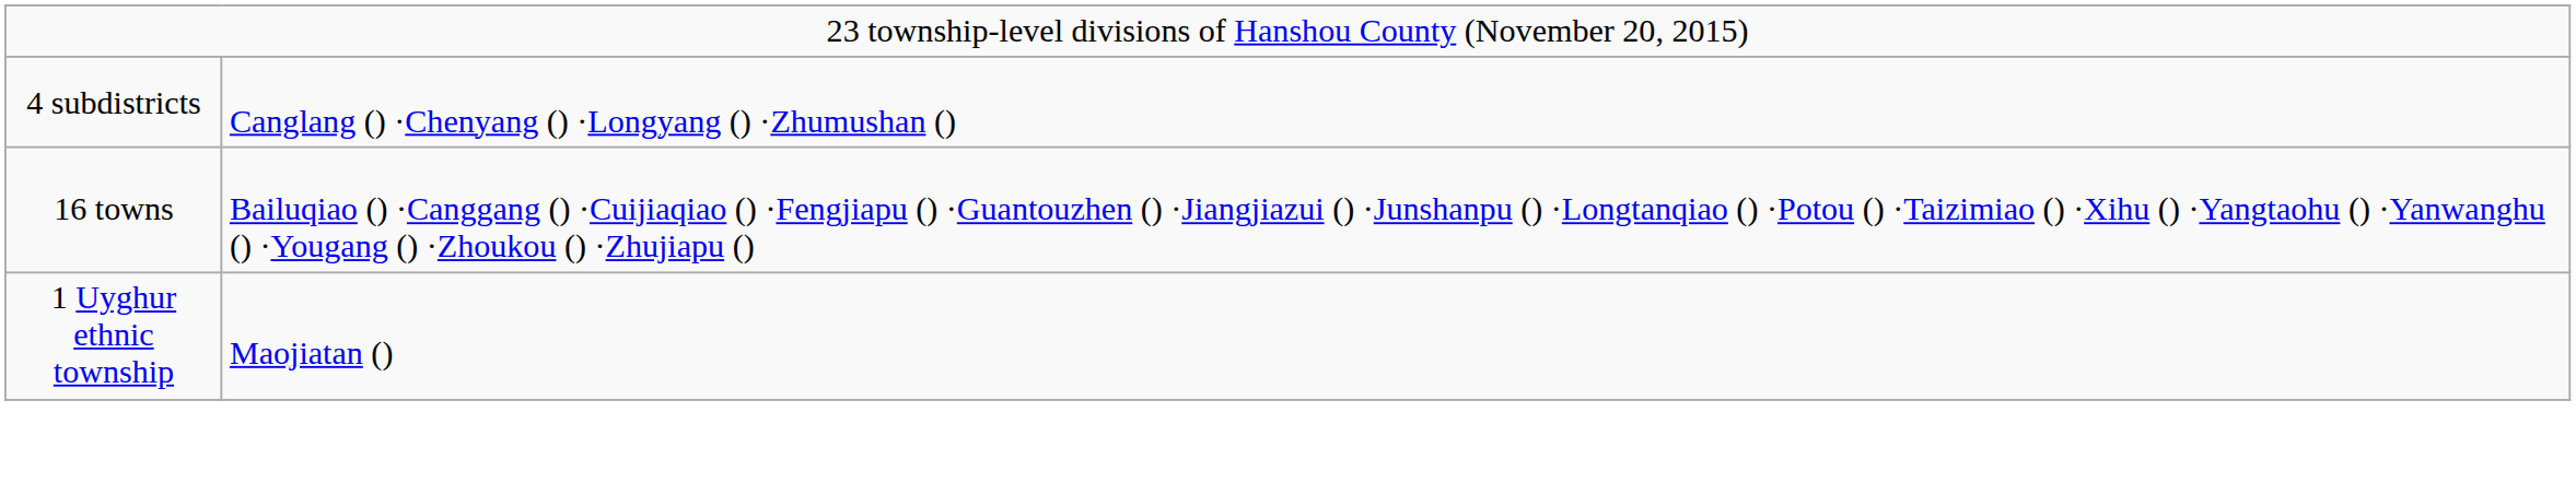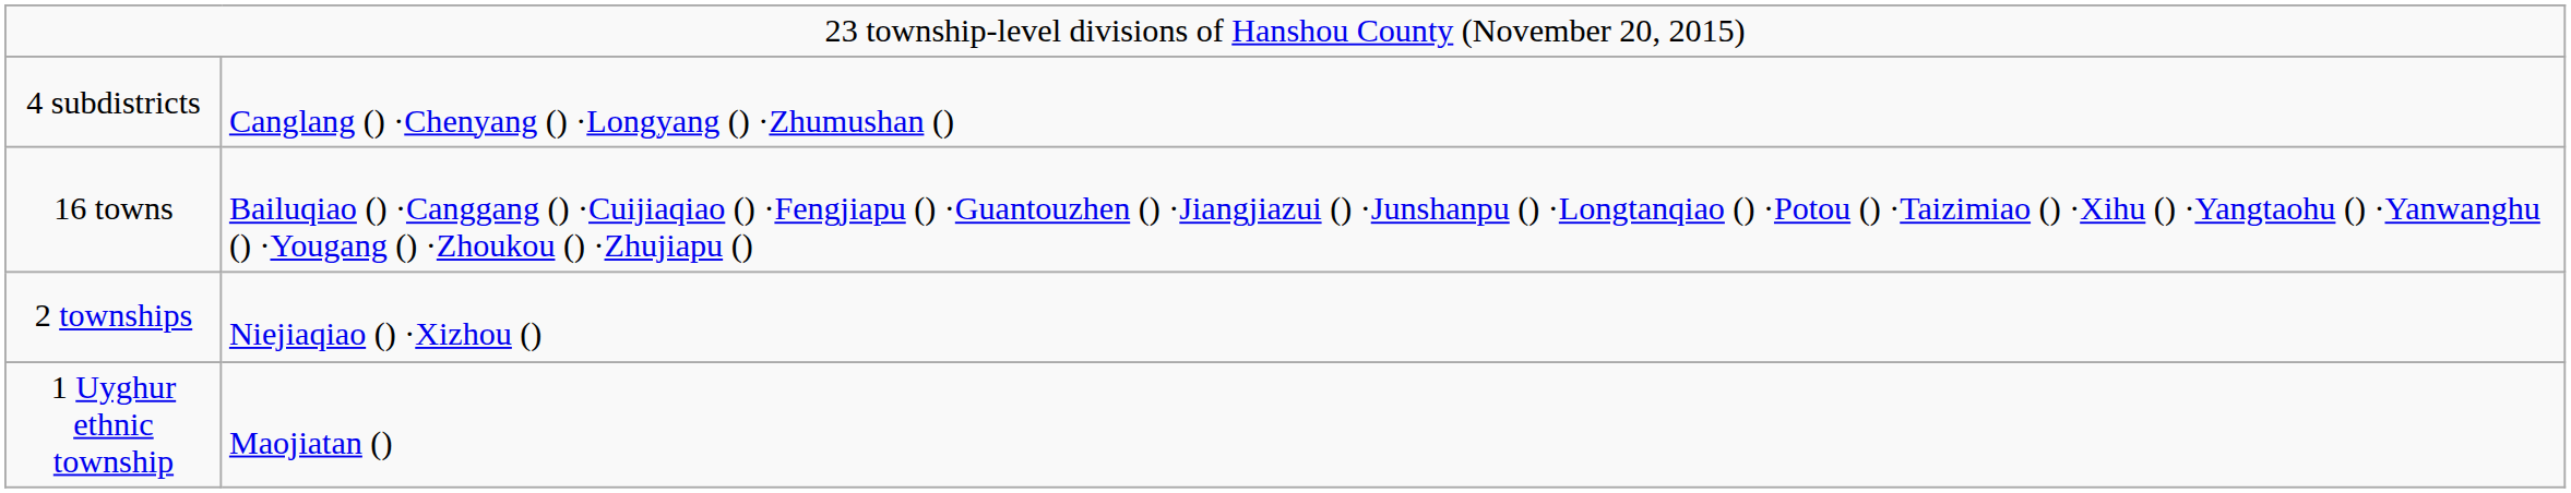+ row: 2 townships | Niejiaqiao () ·Xizhou ()
